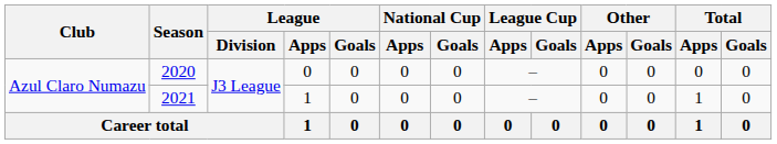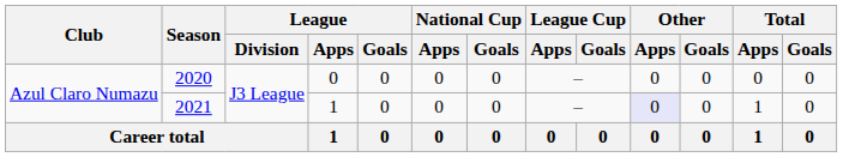2021 | Other / Apps: no background -> lavender background
